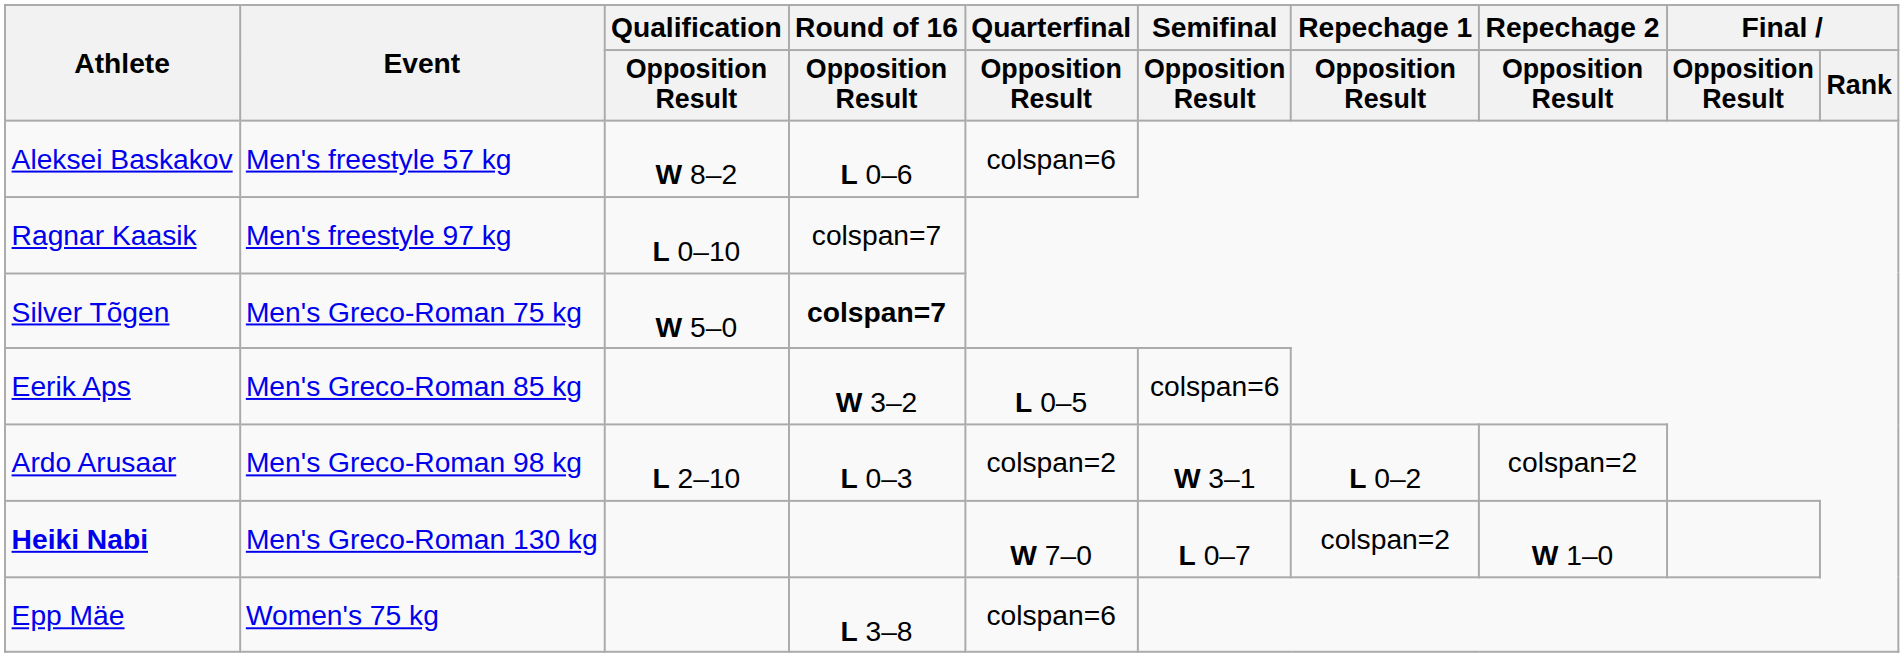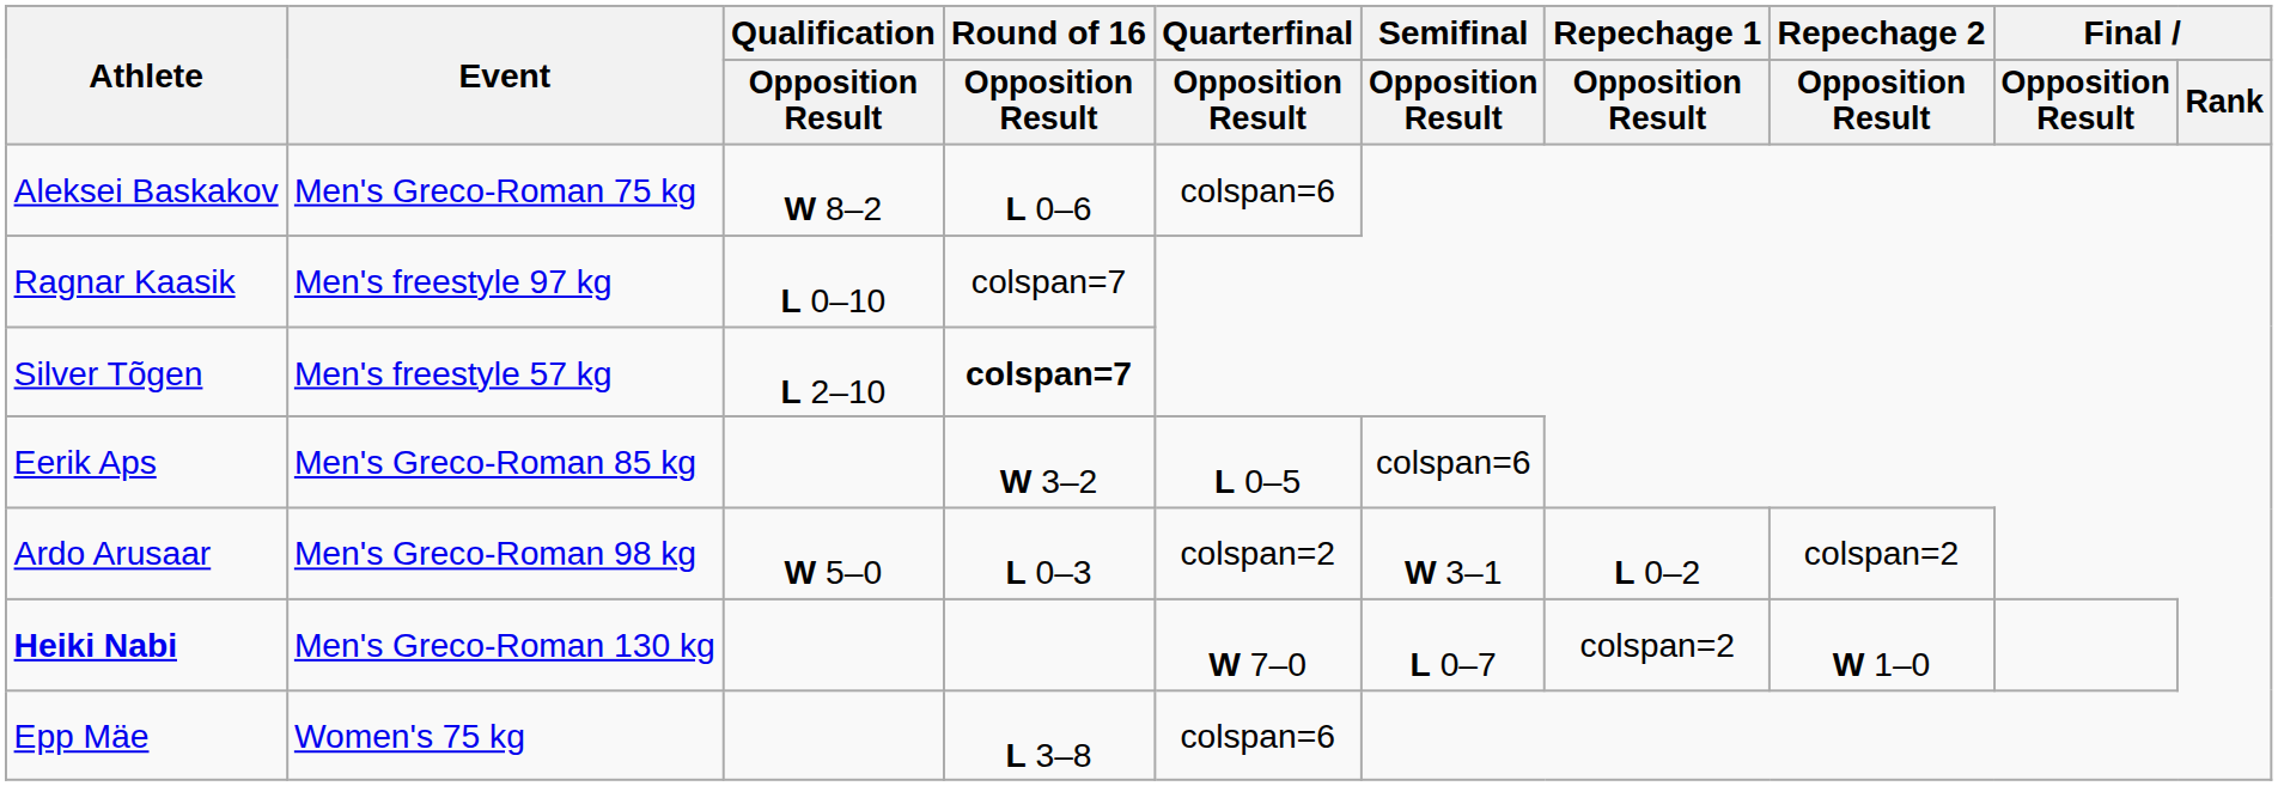Aleksei Baskakov | Event: Men's freestyle 57 kg -> Men's Greco-Roman 75 kg
Silver Tõgen | Event: Men's Greco-Roman 75 kg -> Men's freestyle 57 kg
Silver Tõgen | Qualification / Opposition Result: W 5–0 -> L 2–10
Ardo Arusaar | Qualification / Opposition Result: L 2–10 -> W 5–0
